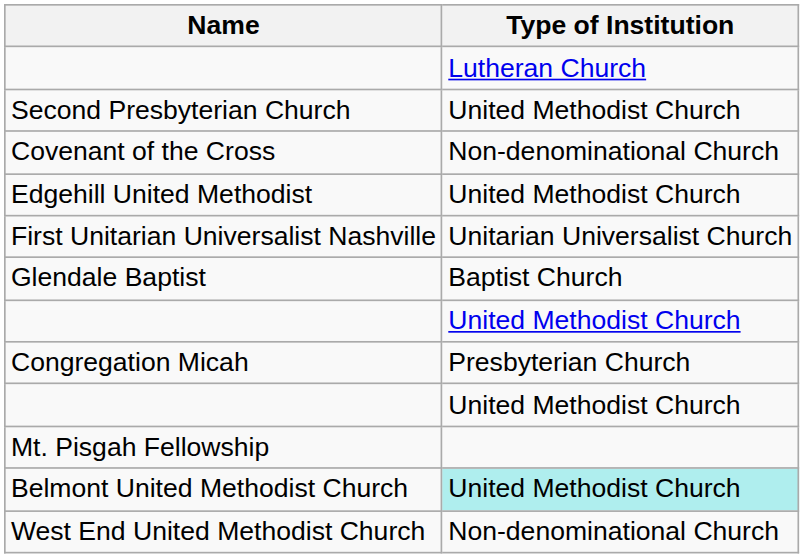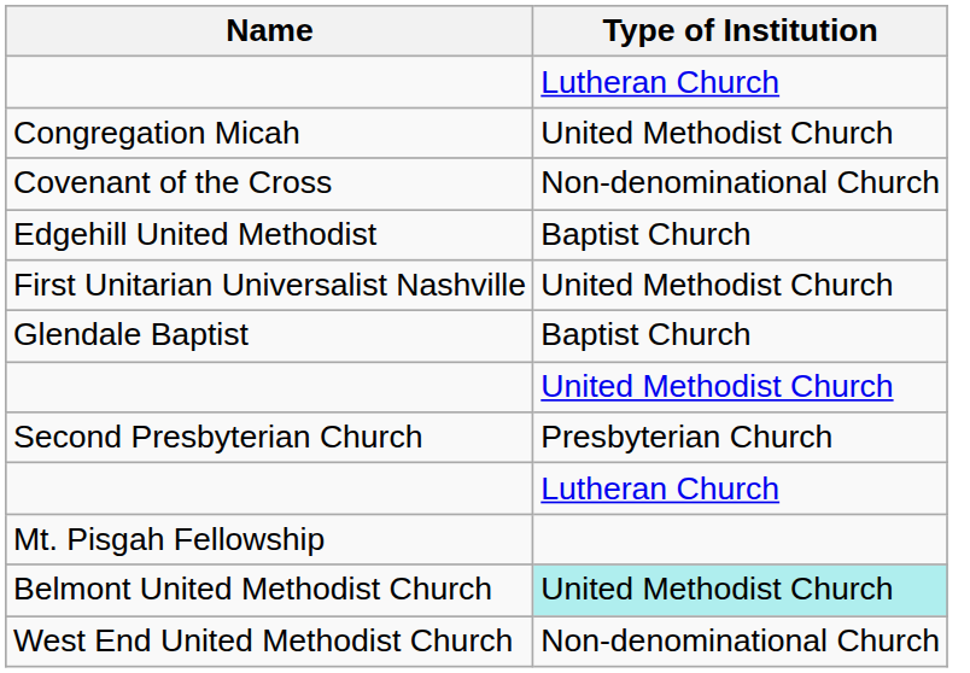row 3 | Name: Second Presbyterian Church -> Congregation Micah
row 5 | Type of Institution: United Methodist Church -> Baptist Church
row 6 | Type of Institution: Unitarian Universalist Church -> United Methodist Church
row 9 | Name: Congregation Micah -> Second Presbyterian Church
row 10 | Type of Institution: United Methodist Church -> Lutheran Church
